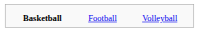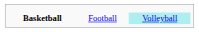Basketball | column 3: no background -> paleturquoise background
